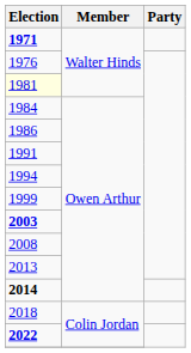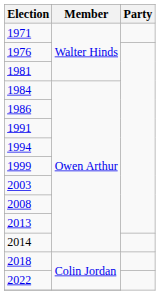1971 | Election: bold -> normal
1981 | Election: lightyellow background -> no background
2003 | Election: bold -> normal
2014 | Election: bold -> normal
2022 | Election: bold -> normal
